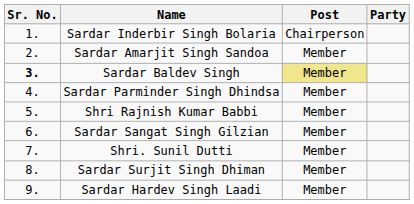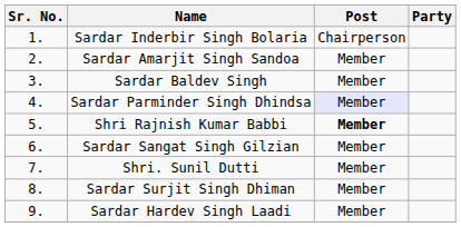Sardar Baldev Singh | Sr. No.: bold -> normal
Sardar Baldev Singh | Post: khaki background -> no background
Sardar Parminder Singh Dhindsa | Post: no background -> lavender background
Shri Rajnish Kumar Babbi | Post: normal -> bold
